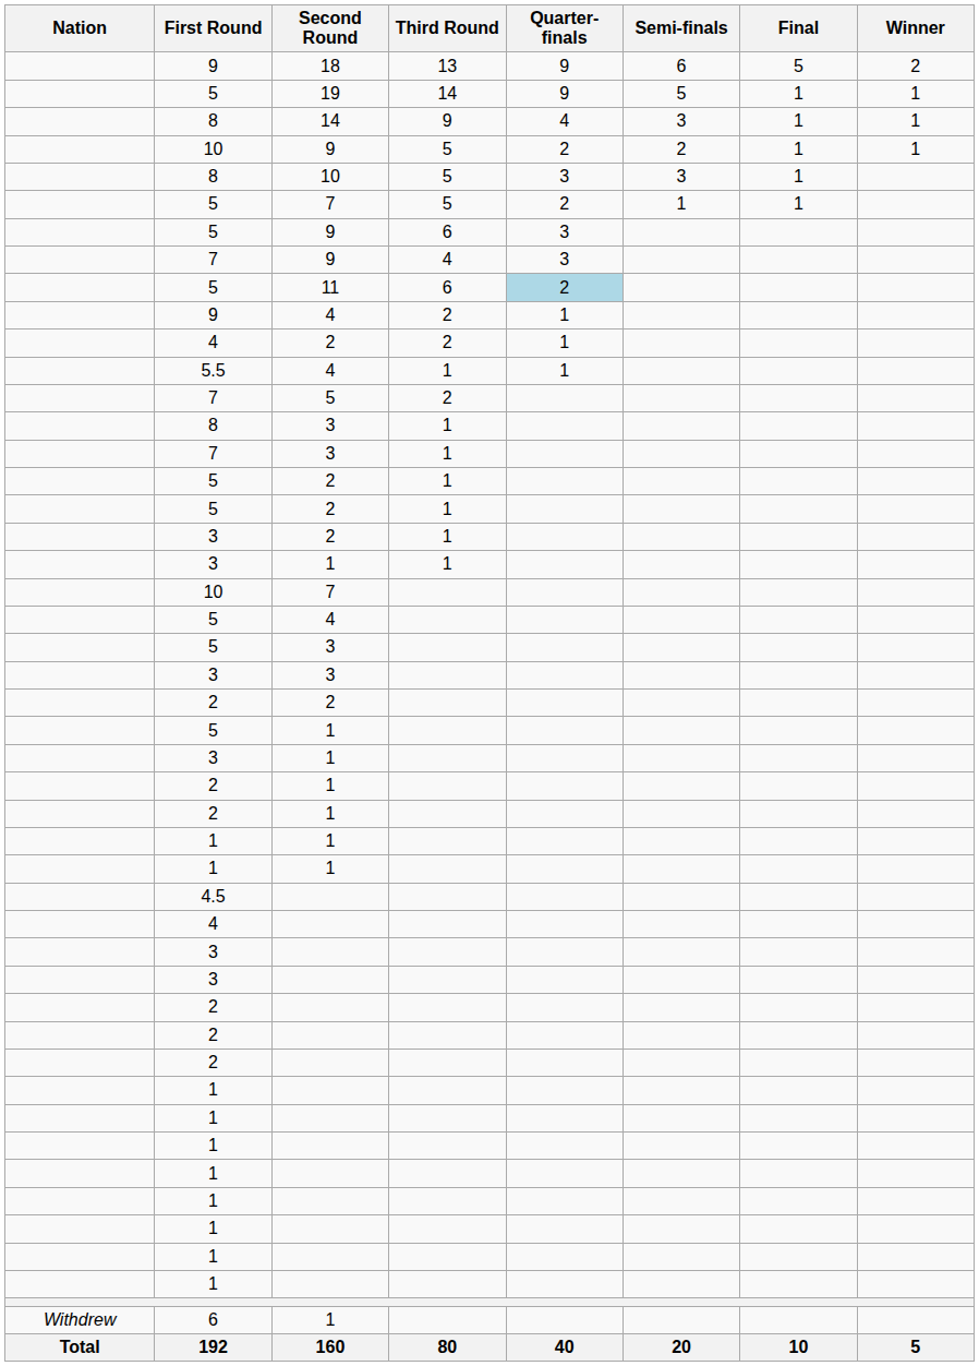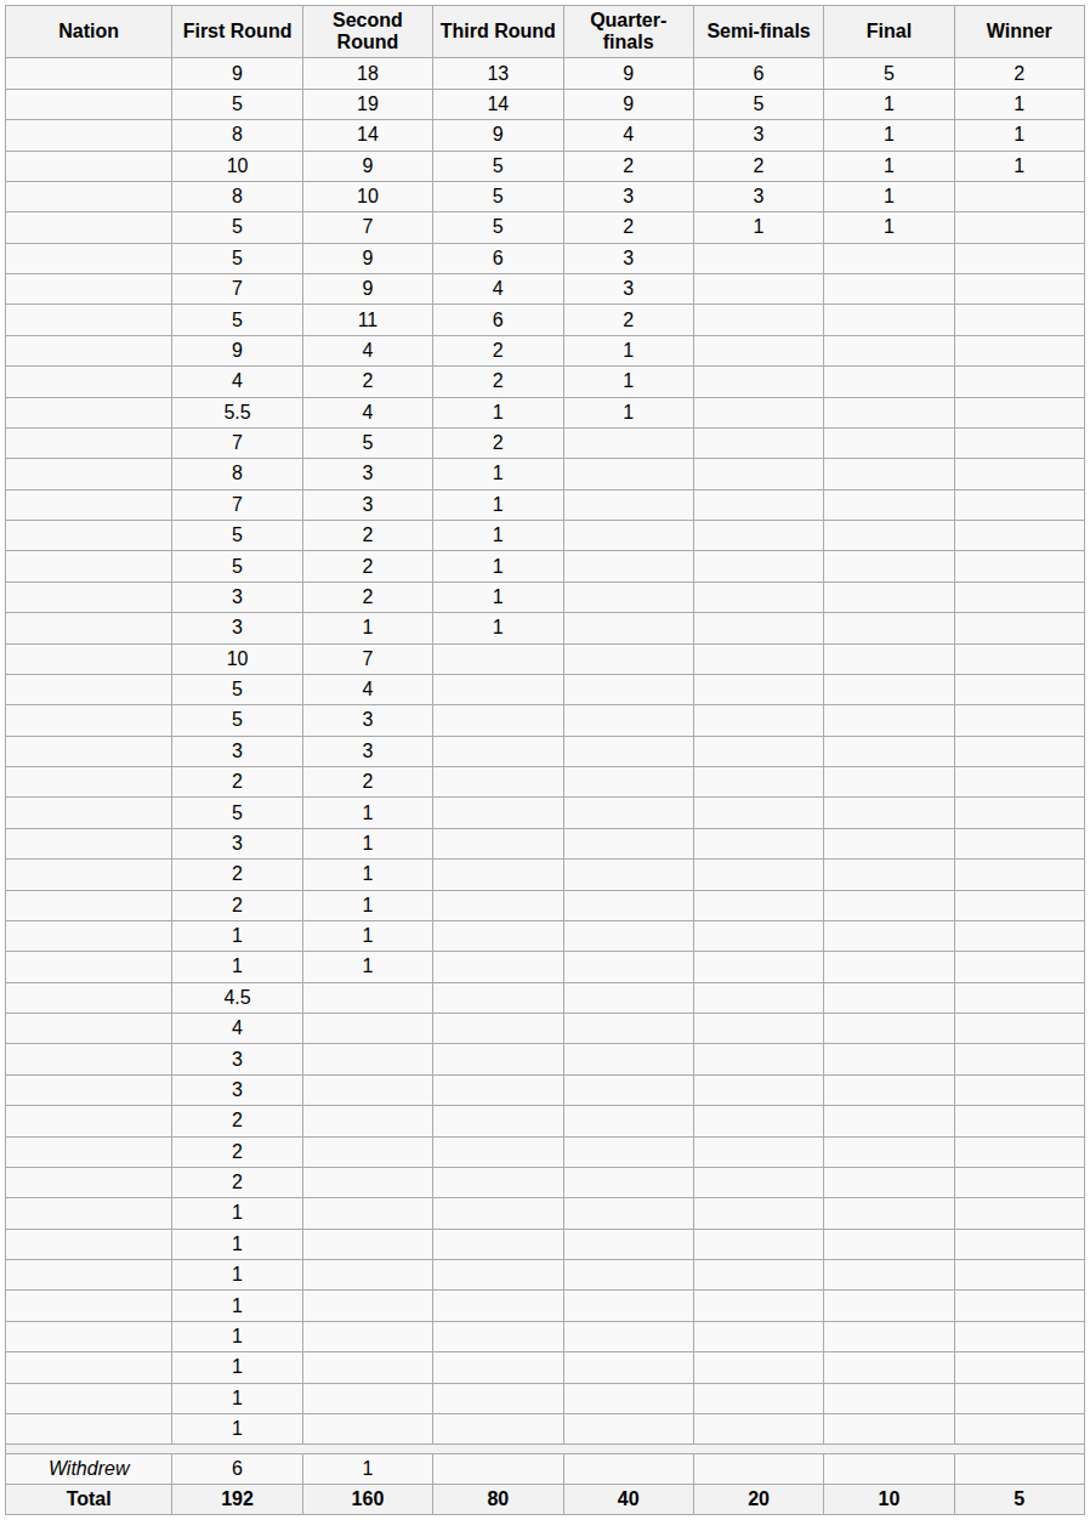11 | Quarter-finals: lightblue background -> no background
